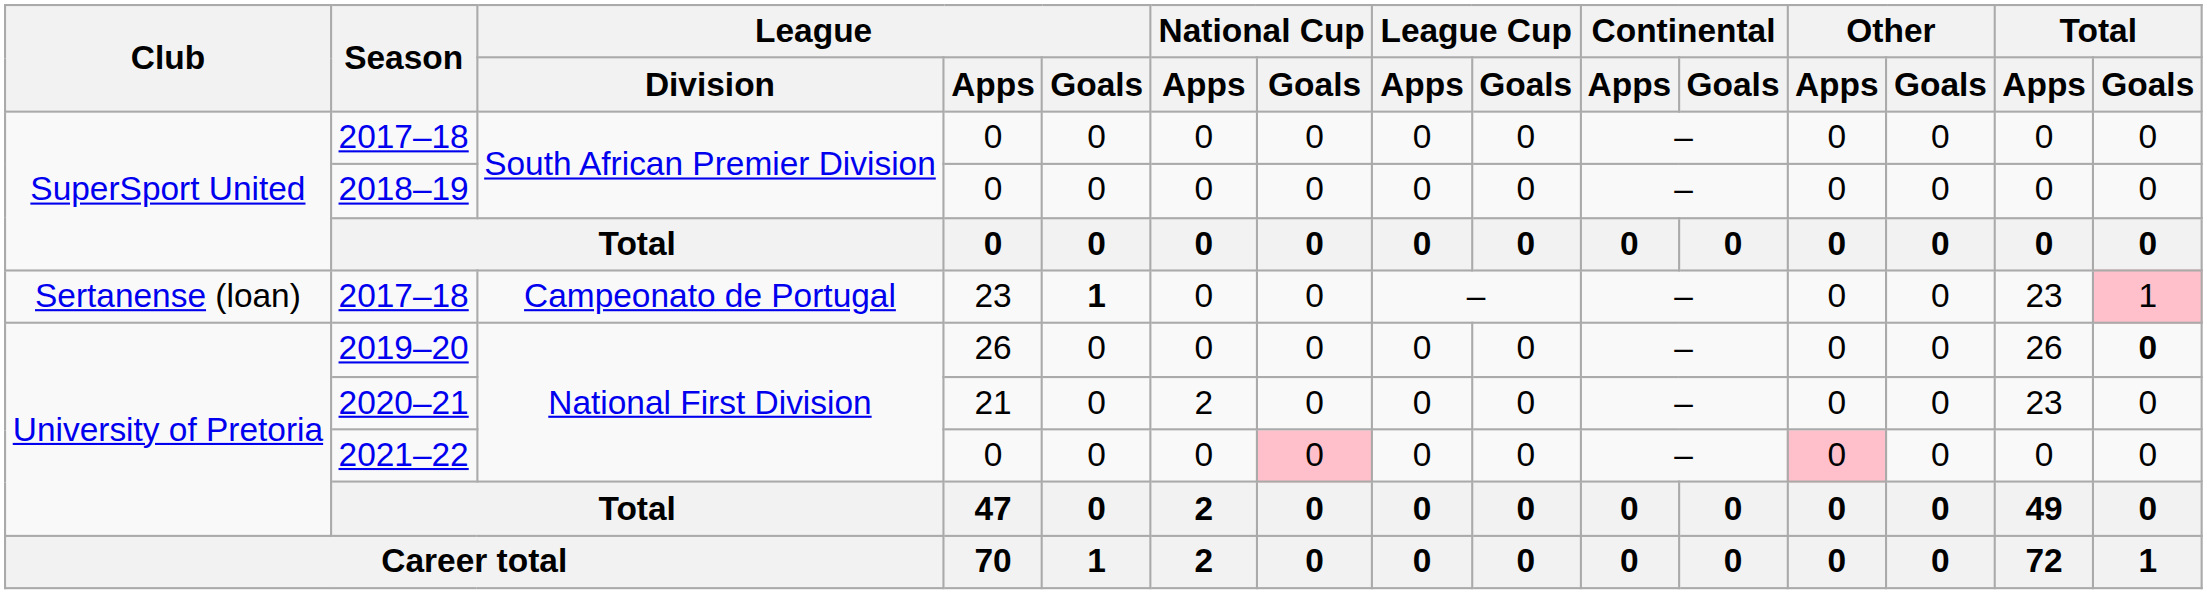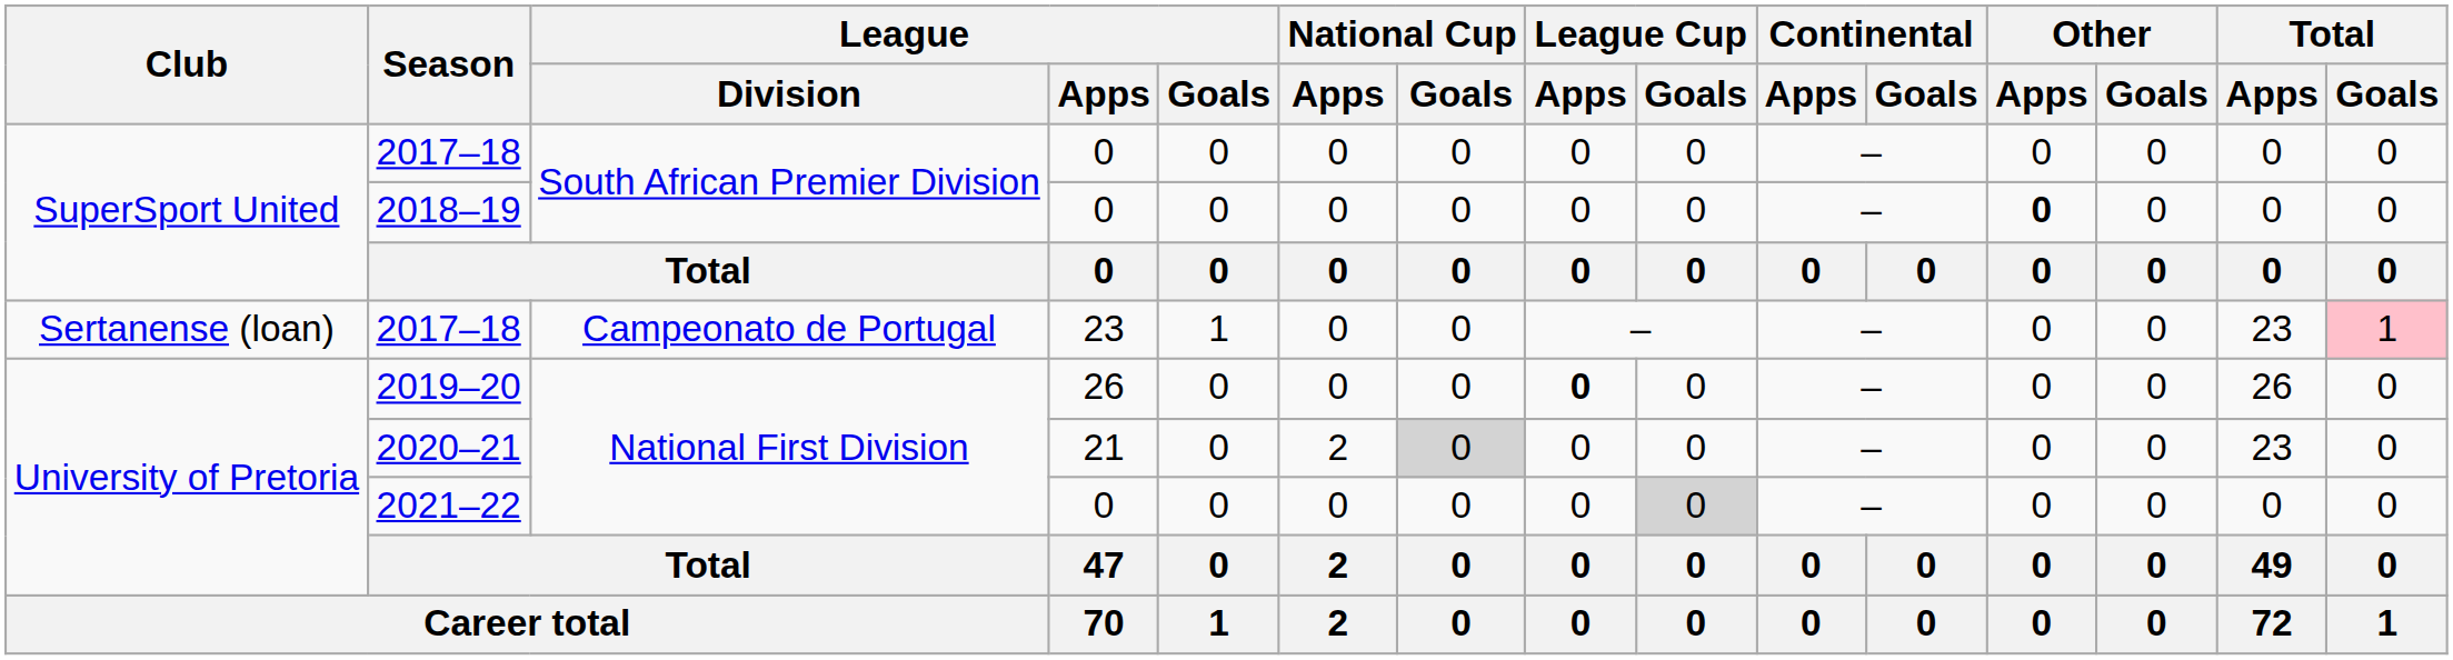2018–19 | Other / Apps: normal -> bold
2017–18 / 23 | League / Goals: bold -> normal
2019–20 | League Cup / Apps: normal -> bold
2019–20 | Total / Goals: bold -> normal
2020–21 | National Cup / Goals: no background -> lightgrey background
2021–22 | National Cup / Goals: pink background -> no background
2021–22 | League Cup / Goals: no background -> lightgrey background
2021–22 | Other / Apps: pink background -> no background
